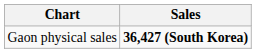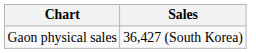Gaon physical sales | Sales: bold -> normal
